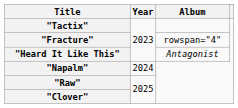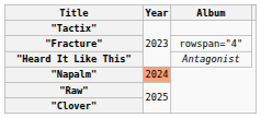"Napalm" | Year: no background -> lightsalmon background
